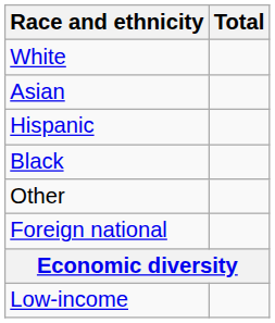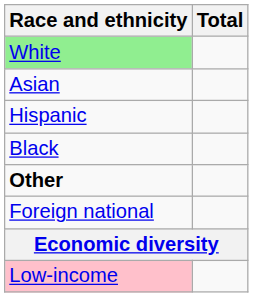White | Race and ethnicity: no background -> lightgreen background
Other | Race and ethnicity: normal -> bold
Low-income | Race and ethnicity: no background -> pink background
